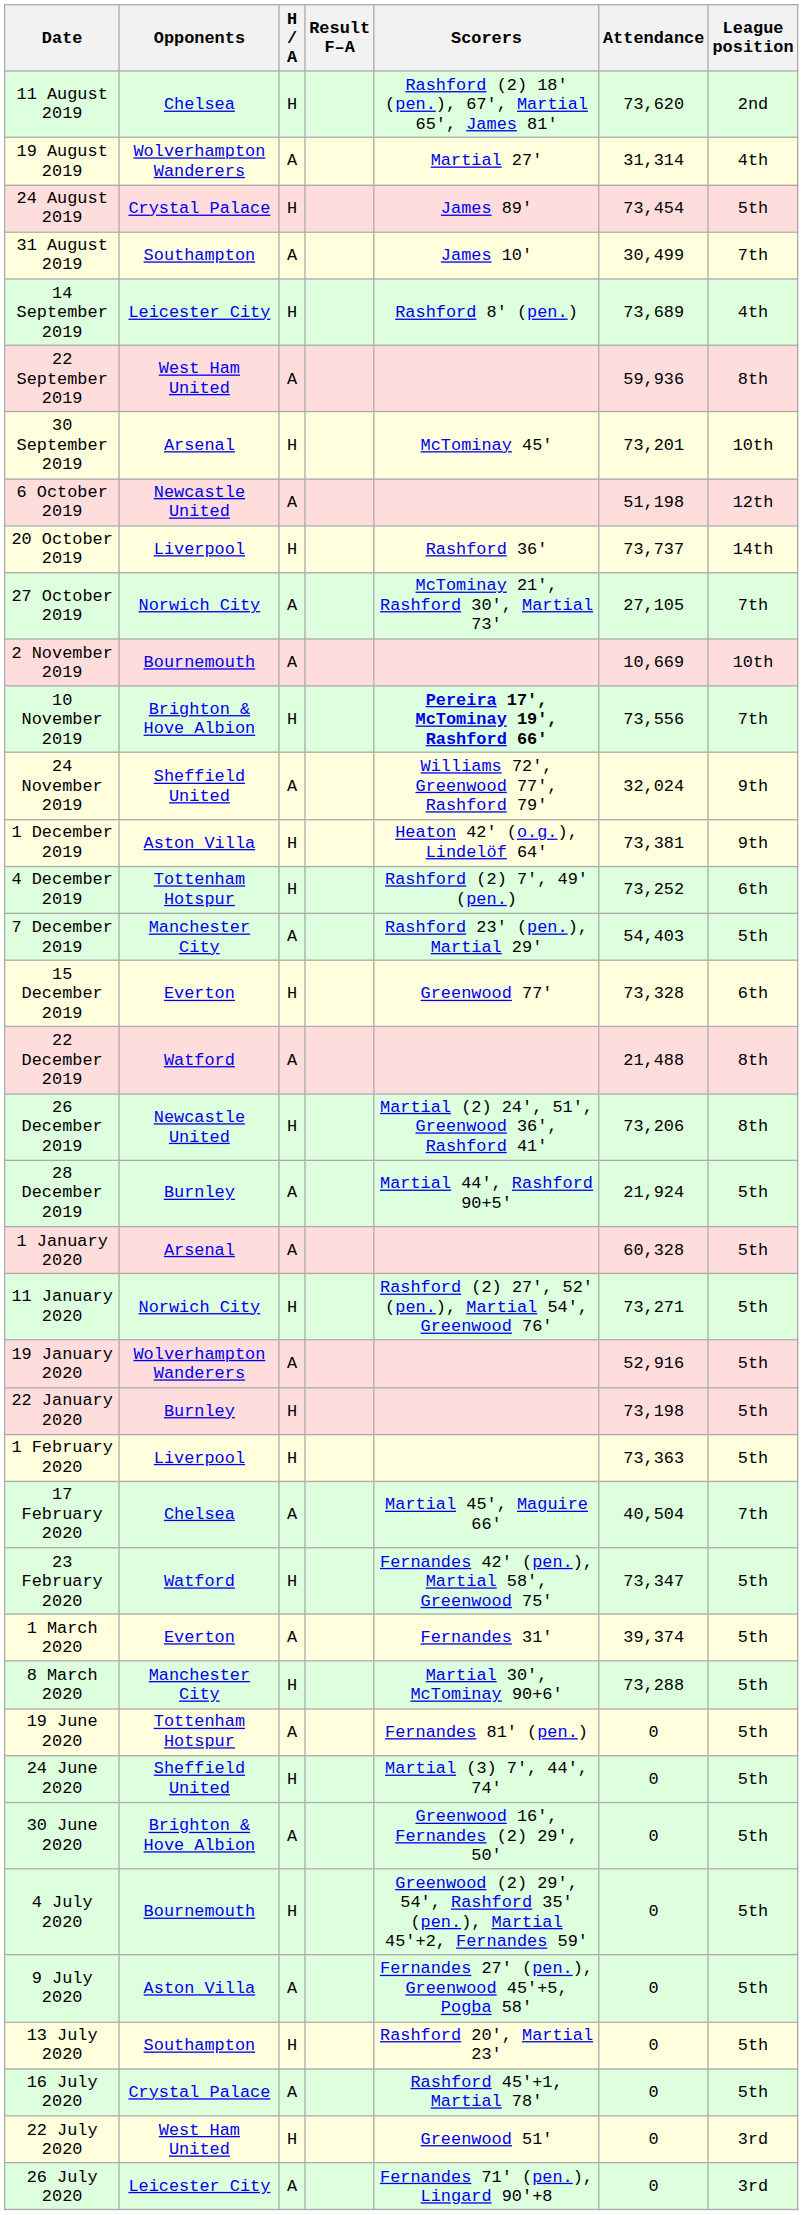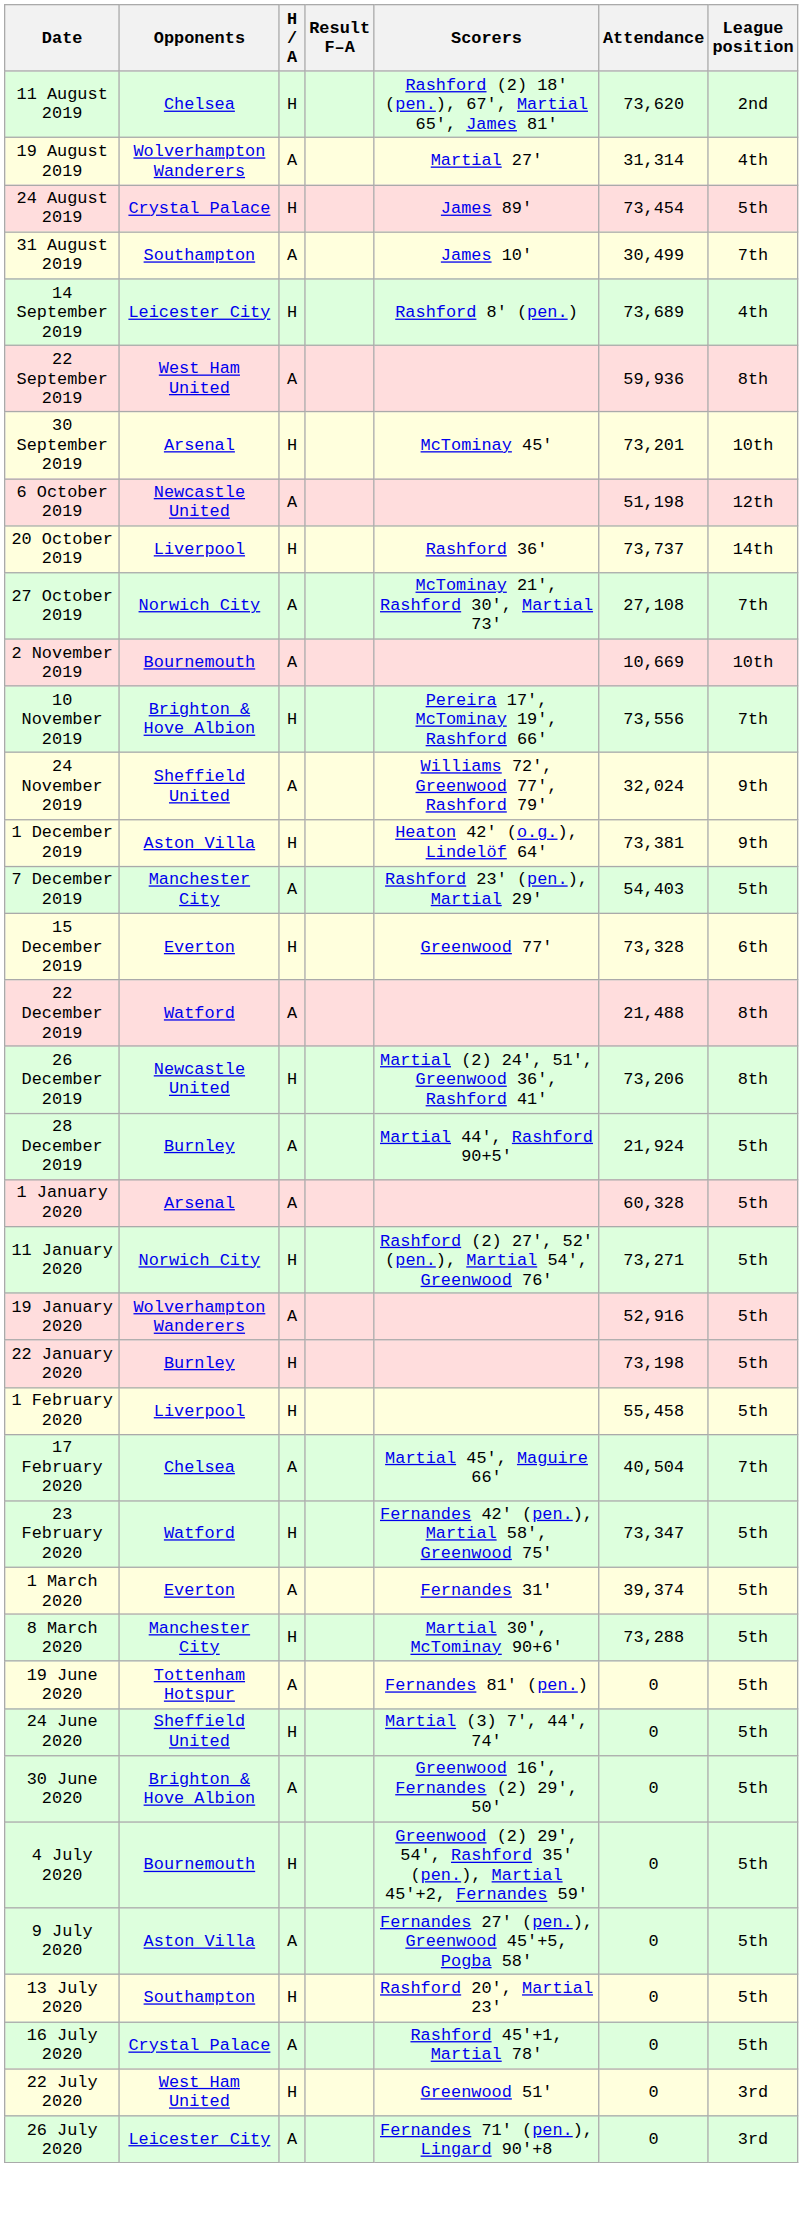27 October 2019 | Attendance: 27,105 -> 27,108
10 November 2019 | Scorers: bold -> normal
- row: 4 December 2019 | Tottenham Hotspur | H | Rashford (2) 7', 49' (pen.) | 73,252 | 6th
1 February 2020 | Attendance: 73,363 -> 55,458
